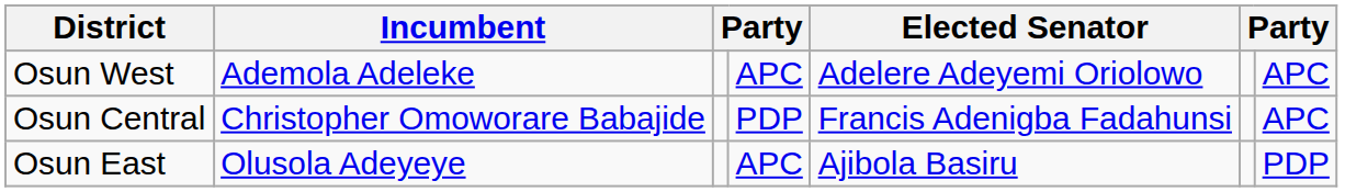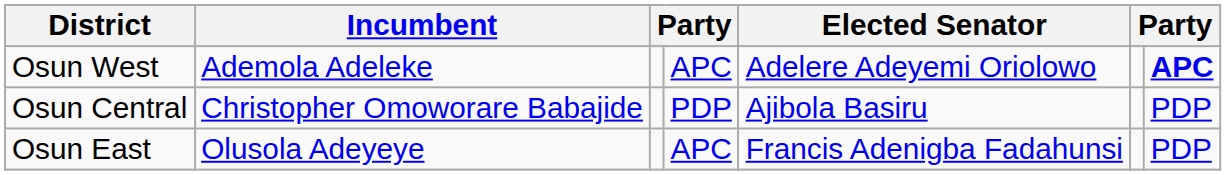Osun West | column 7: normal -> bold
Osun Central | Elected Senator: Francis Adenigba Fadahunsi -> Ajibola Basiru
Osun Central | column 7: APC -> PDP
Osun East | Elected Senator: Ajibola Basiru -> Francis Adenigba Fadahunsi
